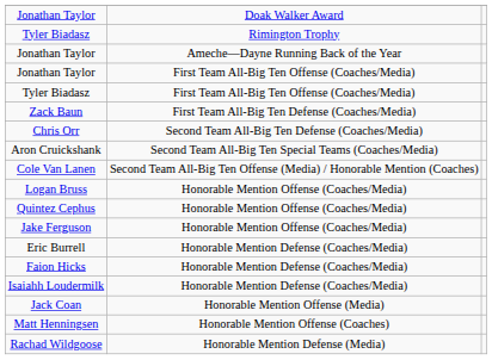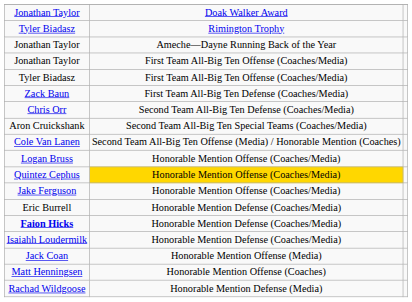Quintez Cephus | column 2: no background -> gold background
Faion Hicks | column 1: normal -> bold
